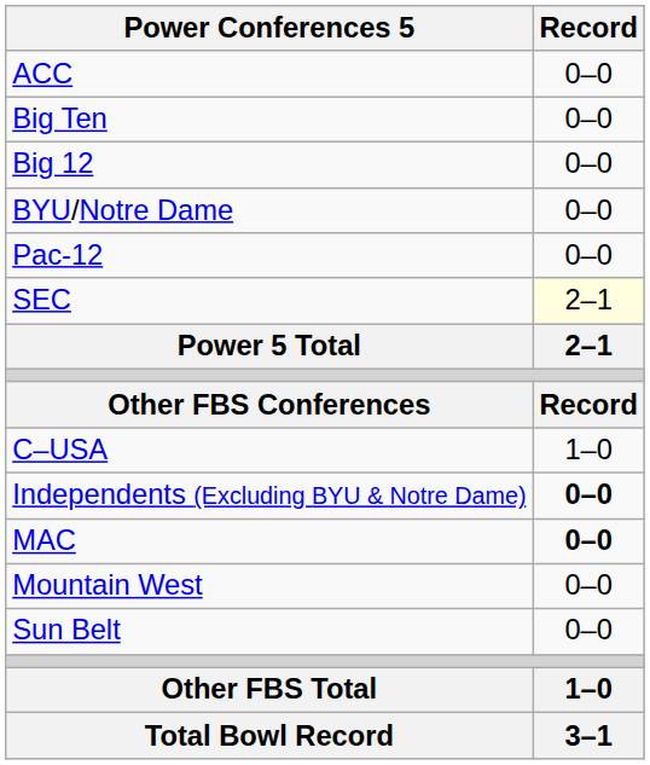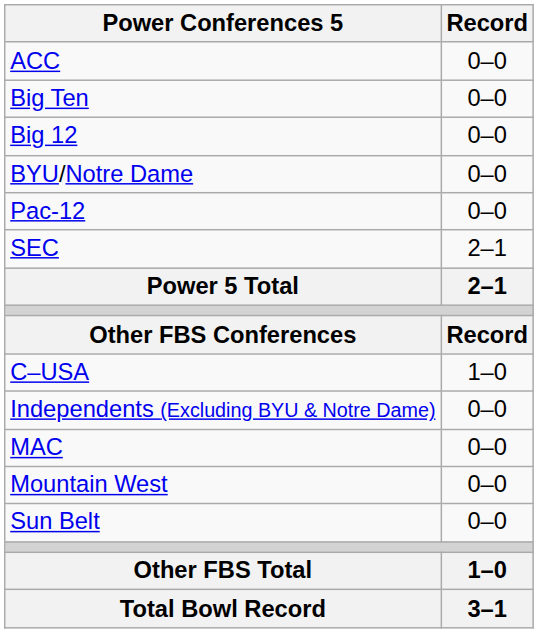SEC | Record: lightyellow background -> no background
Independents (Excluding BYU & Notre Dame) | Record: bold -> normal
MAC | Record: bold -> normal
